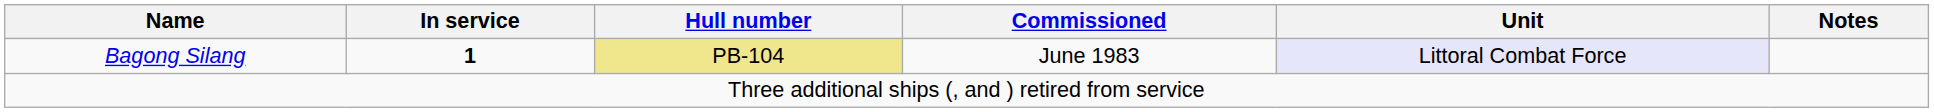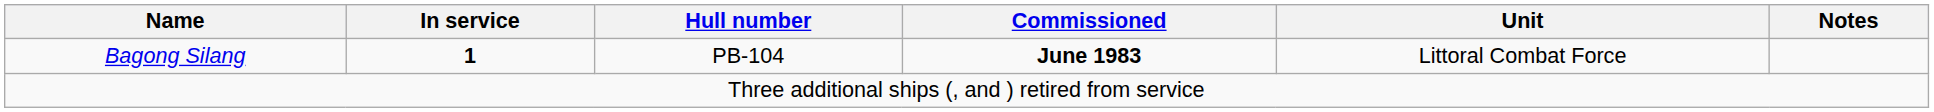Bagong Silang | Hull number: khaki background -> no background
Bagong Silang | Commissioned: normal -> bold
Bagong Silang | Unit: lavender background -> no background
